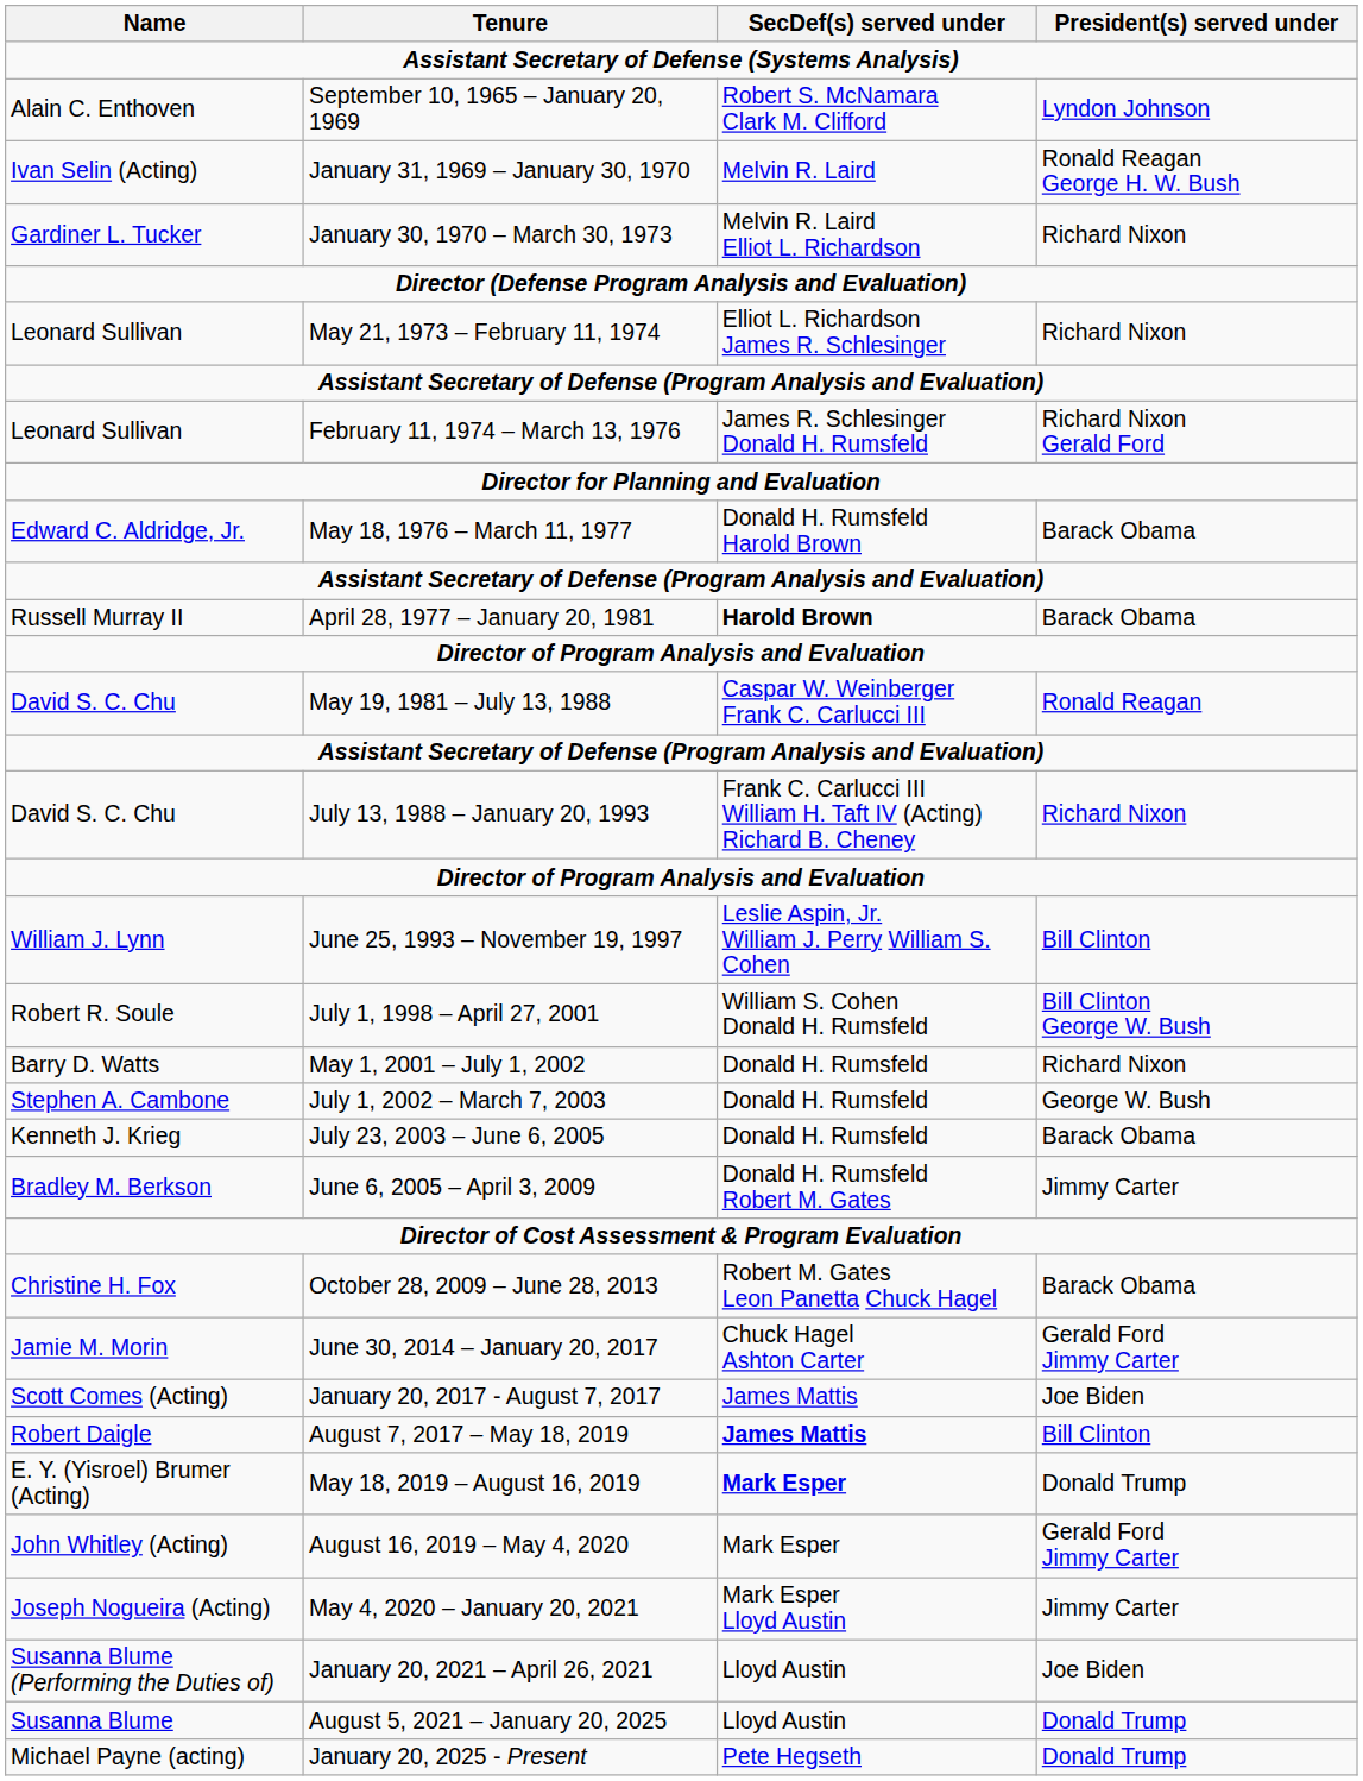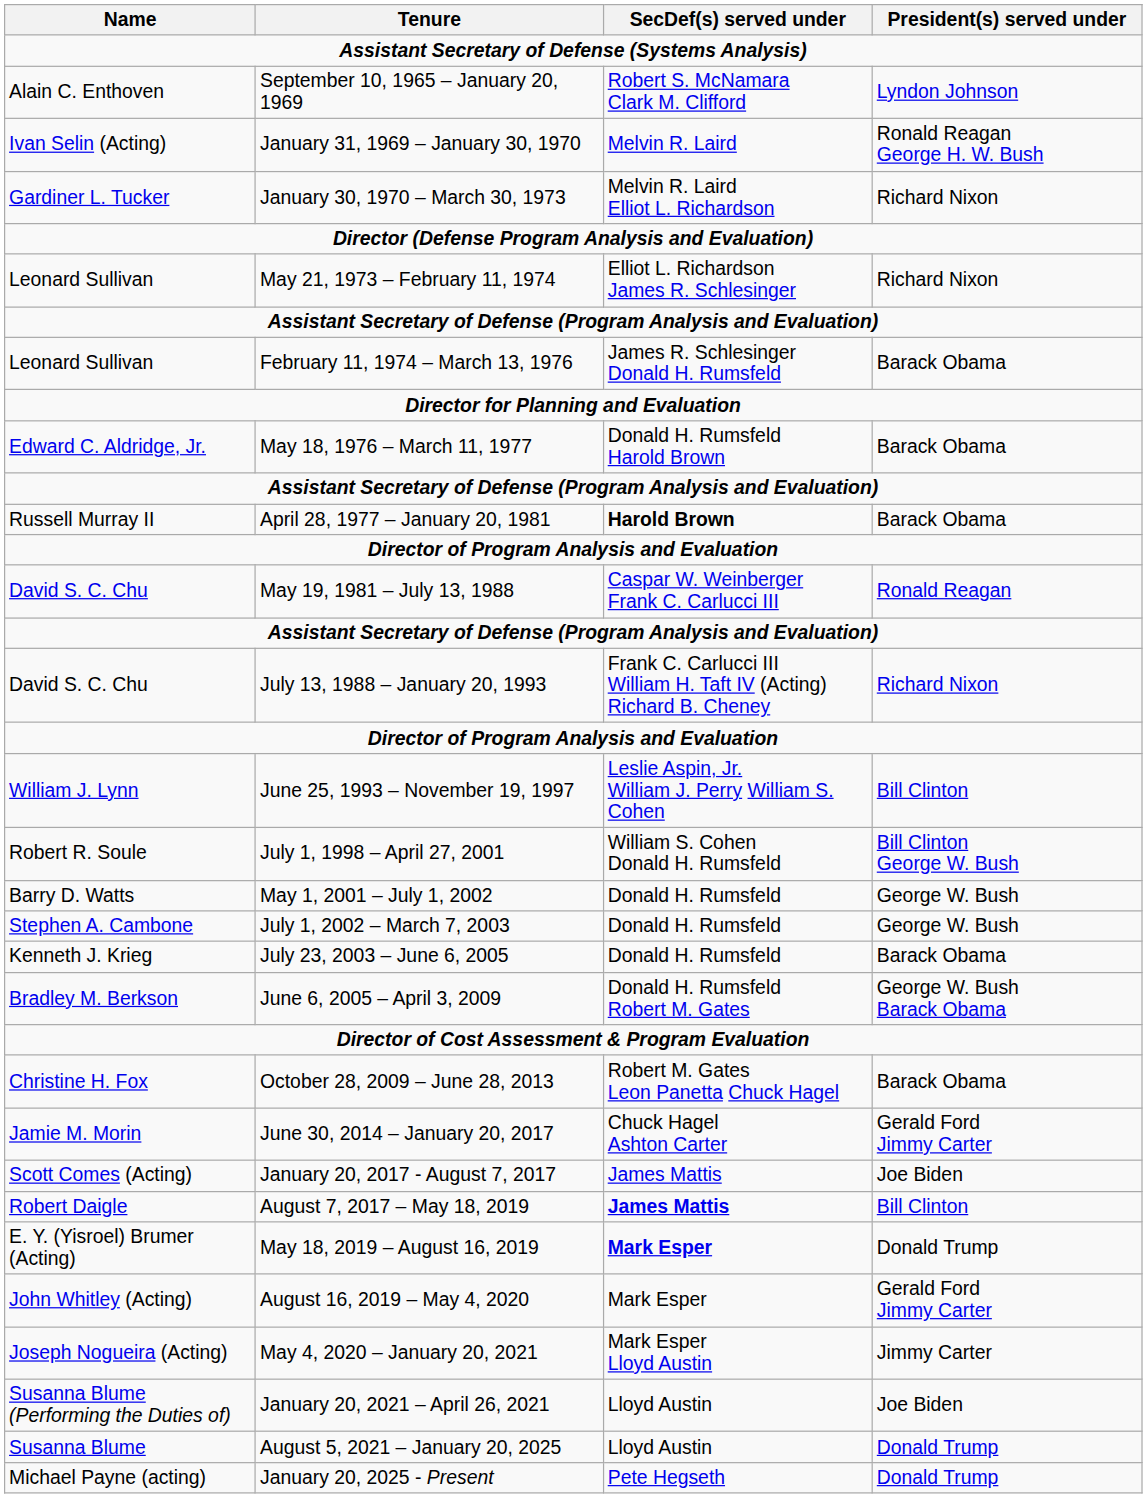February 11, 1974 – March 13, 1976 | President(s) served under: Richard Nixon Gerald Ford -> Barack Obama
May 1, 2001 – July 1, 2002 | President(s) served under: Richard Nixon -> George W. Bush
June 6, 2005 – April 3, 2009 | President(s) served under: Jimmy Carter -> George W. Bush Barack Obama
